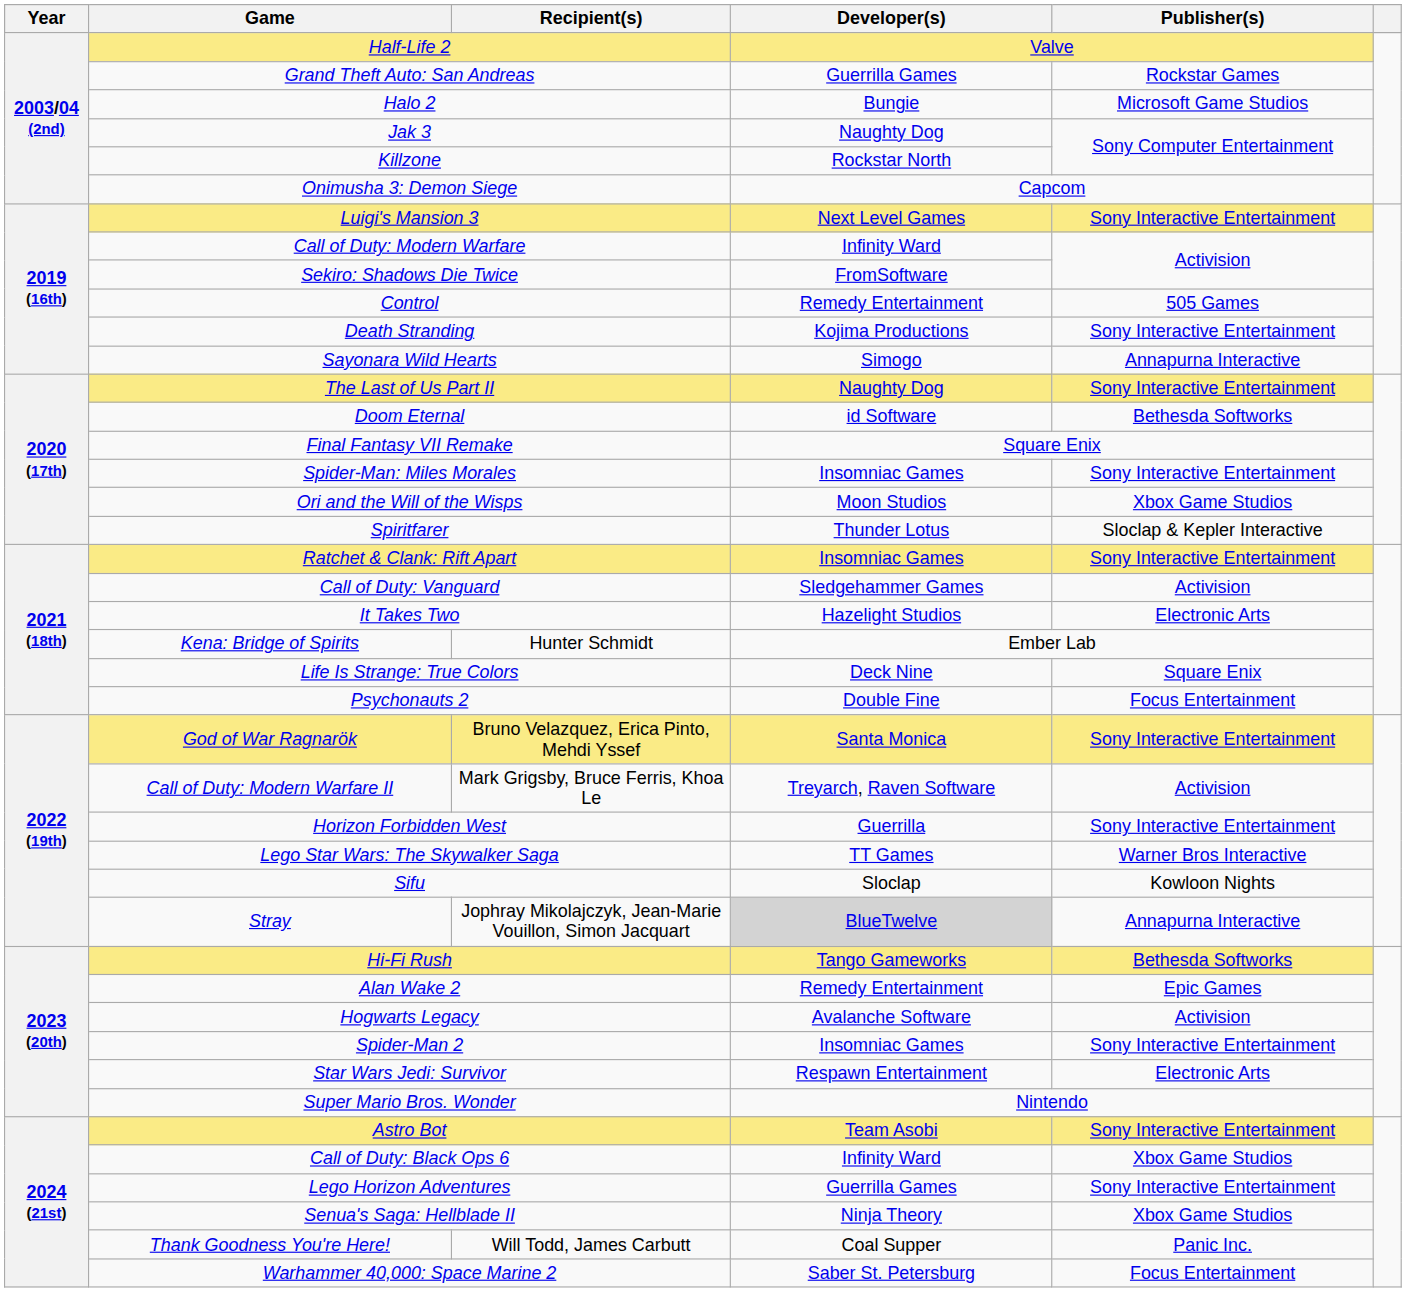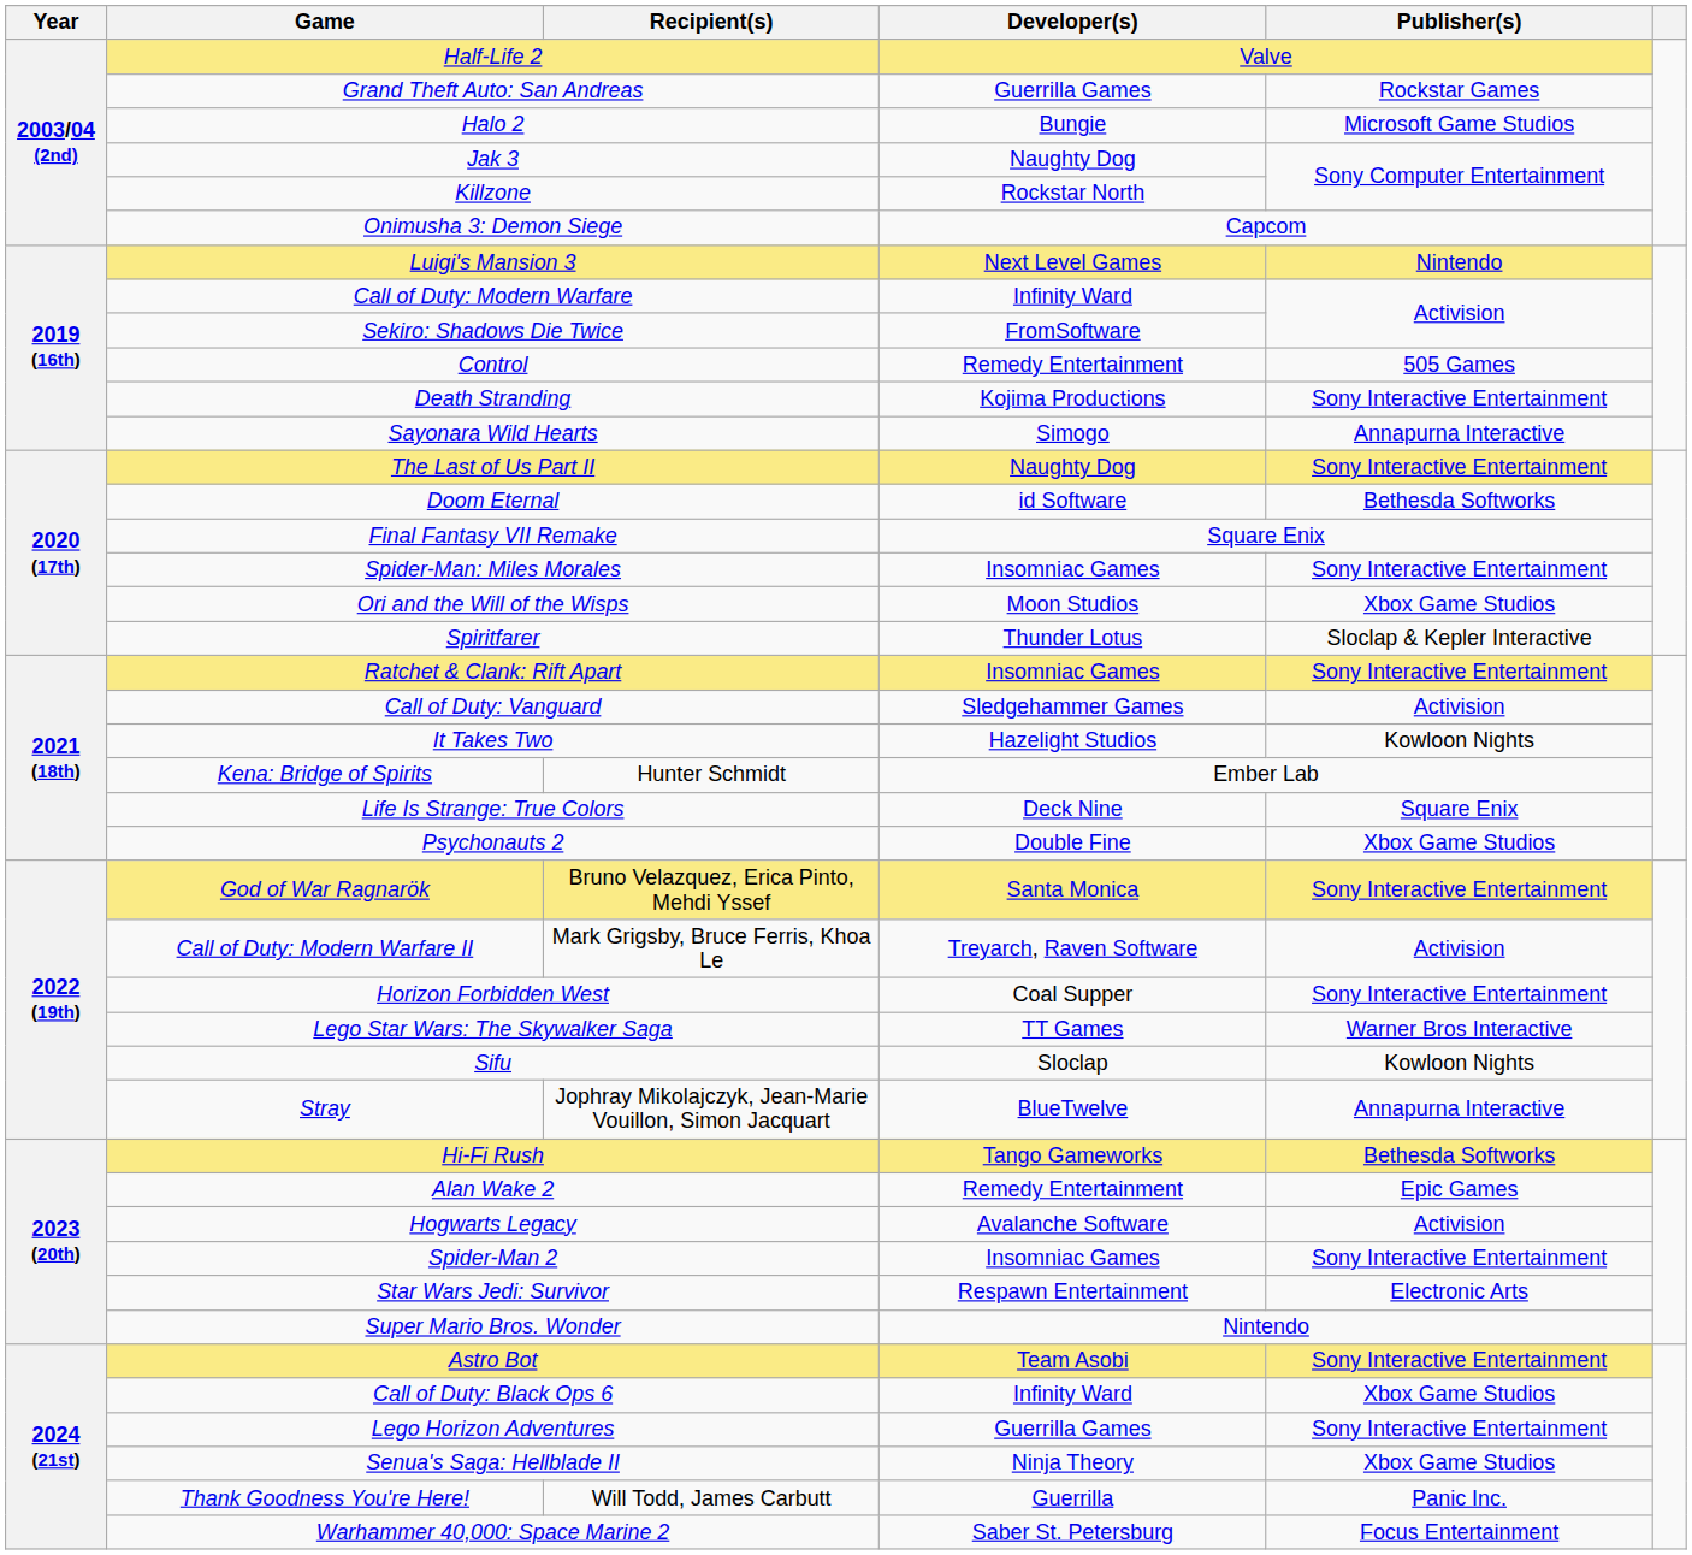Luigi's Mansion 3 | Publisher(s): Sony Interactive Entertainment -> Nintendo
It Takes Two | Publisher(s): Electronic Arts -> Kowloon Nights
Psychonauts 2 | Publisher(s): Focus Entertainment -> Xbox Game Studios
Horizon Forbidden West | Developer(s): Guerrilla -> Coal Supper
Stray | Developer(s): lightgrey background -> no background
Thank Goodness You're Here! | Developer(s): Coal Supper -> Guerrilla
